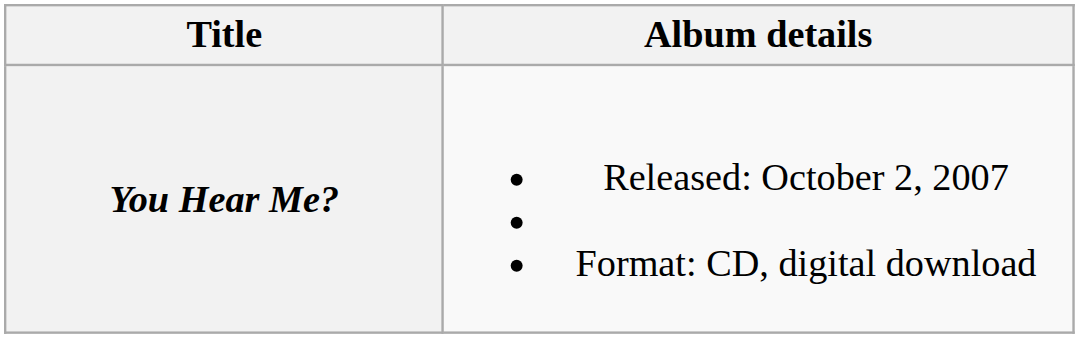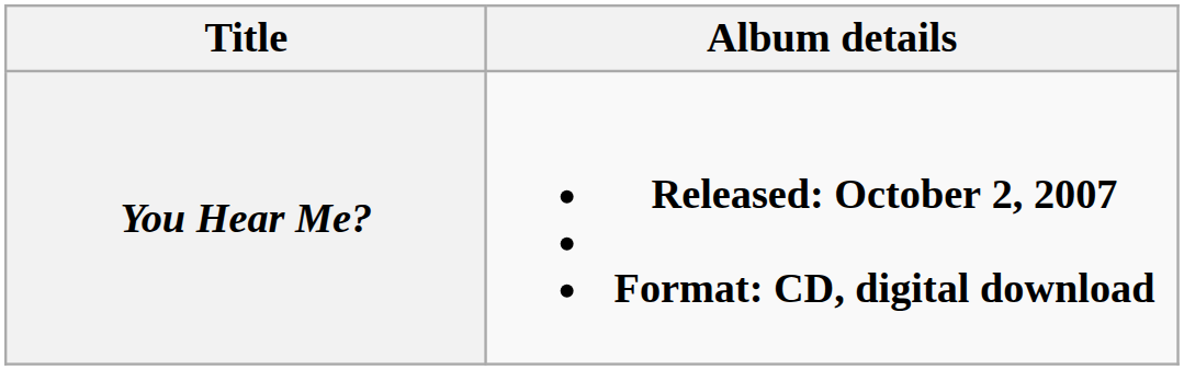You Hear Me? | Album details: normal -> bold
